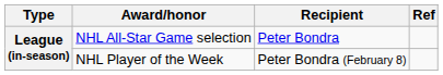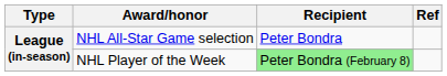NHL Player of the Week | Recipient: no background -> lightgreen background
